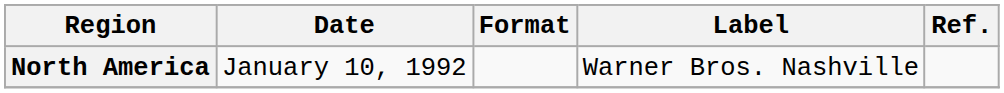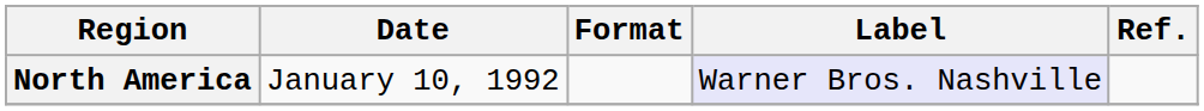North America | Label: no background -> lavender background
